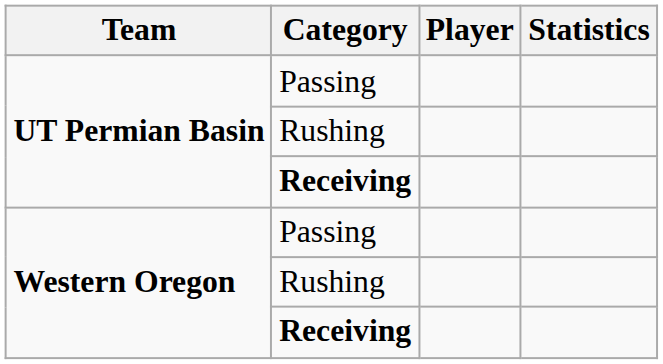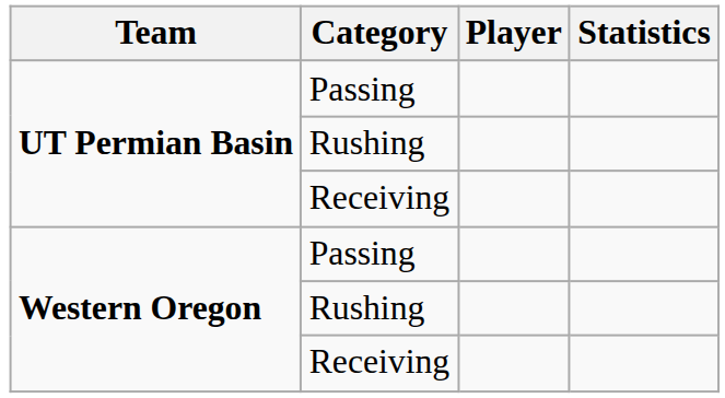UT Permian Basin / Receiving | Category: bold -> normal
Western Oregon / Receiving | Category: bold -> normal
